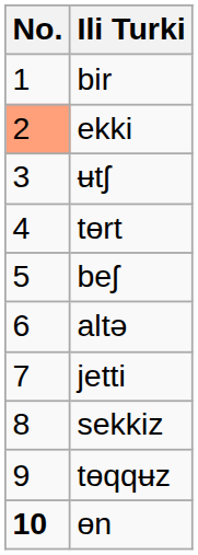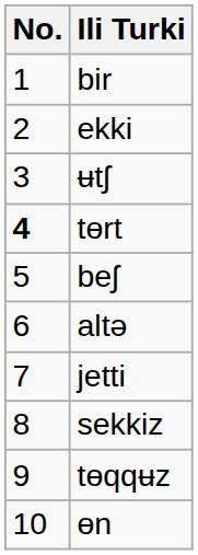ekki | No.: lightsalmon background -> no background
tɵrt | No.: normal -> bold
ɵn | No.: bold -> normal
